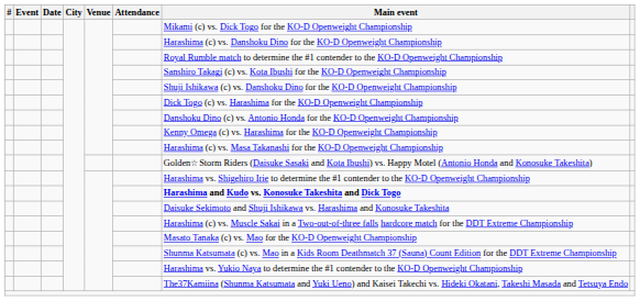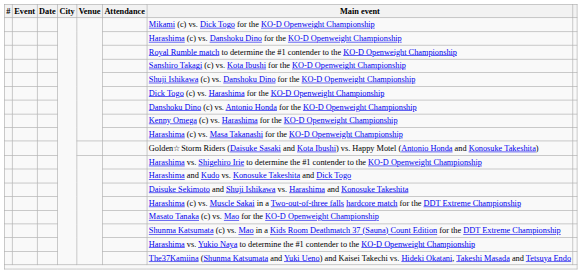row 13 | Main event: bold -> normal
